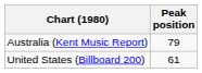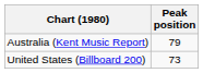United States (Billboard 200) | Peak position: 61 -> 73
